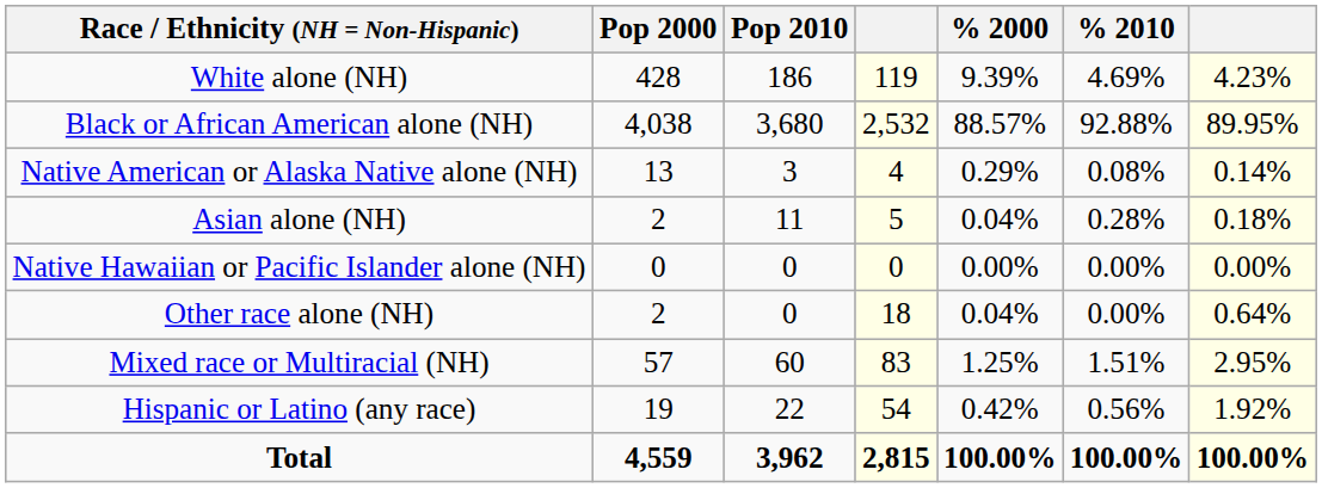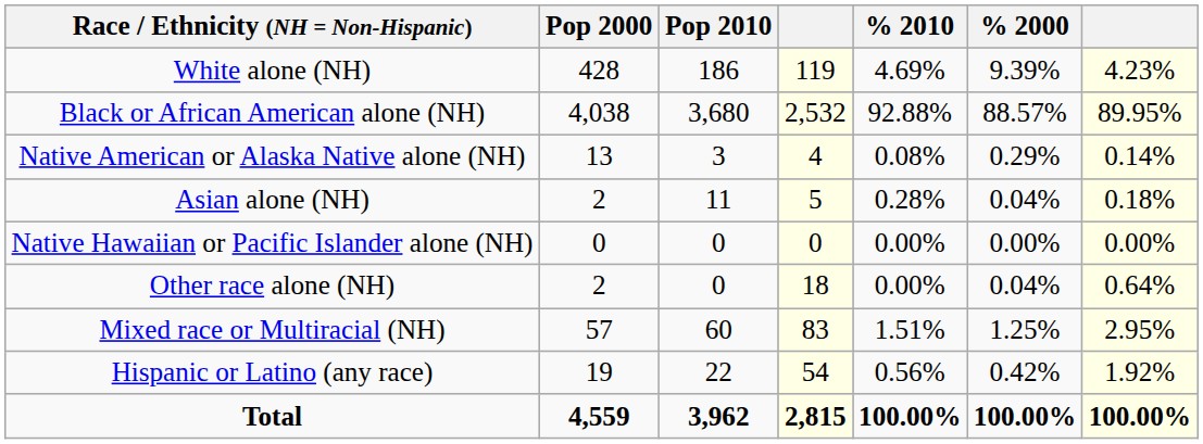columns swapped: % 2000 <-> % 2010
